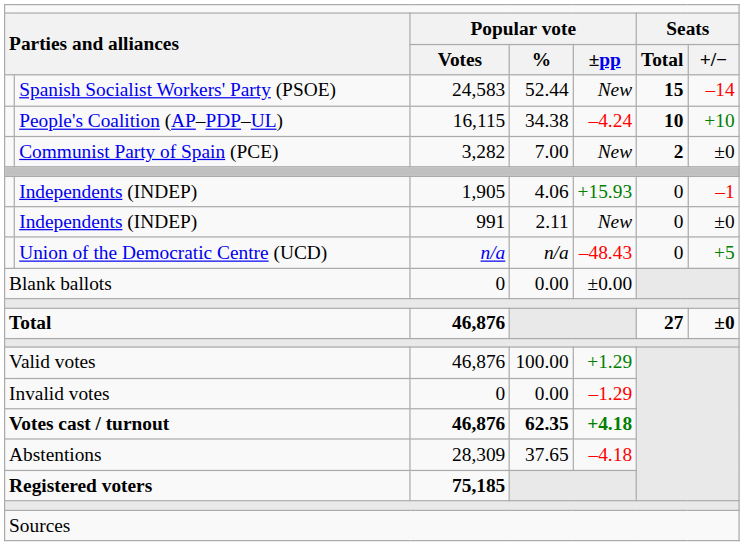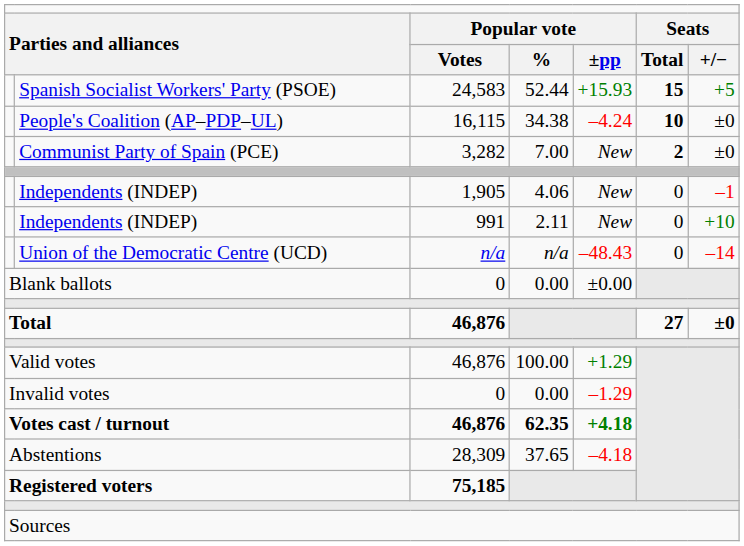Spanish Socialist Workers' Party (PSOE) | column 5: New -> +15.93
Spanish Socialist Workers' Party (PSOE) | column 7: –14 -> +5
People's Coalition (AP–PDP–UL) | column 7: +10 -> ±0
Independents (INDEP) / 1,905 | column 5: +15.93 -> New
Independents (INDEP) / 991 | column 7: ±0 -> +10
Union of the Democratic Centre (UCD) | column 7: +5 -> –14
